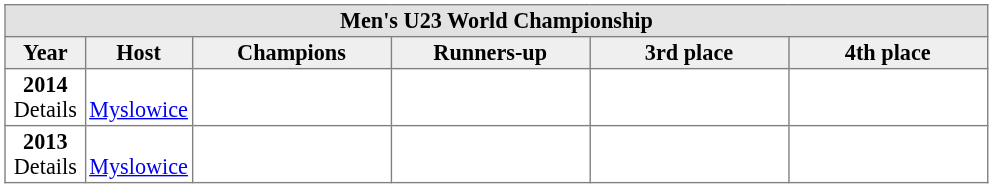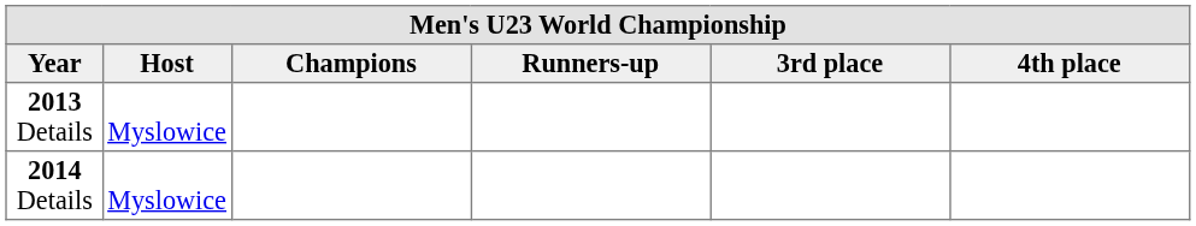rows swapped: 2013 Details <-> 2014 Details
